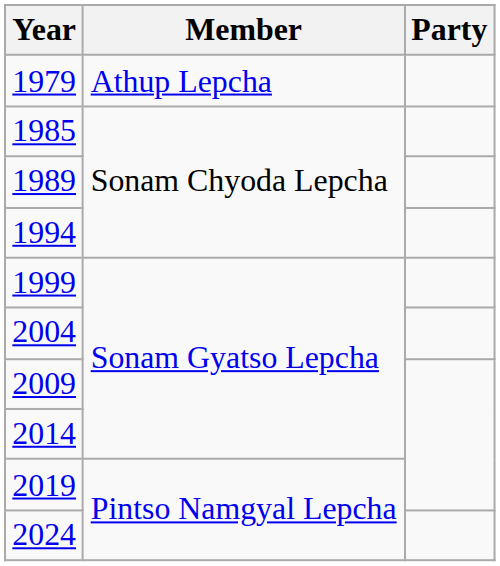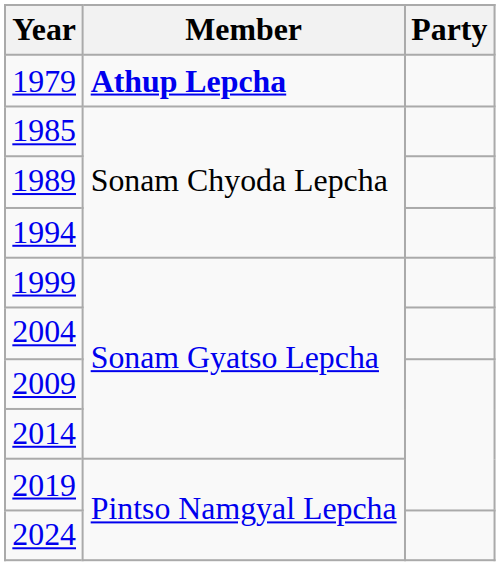1979 | Member: normal -> bold
